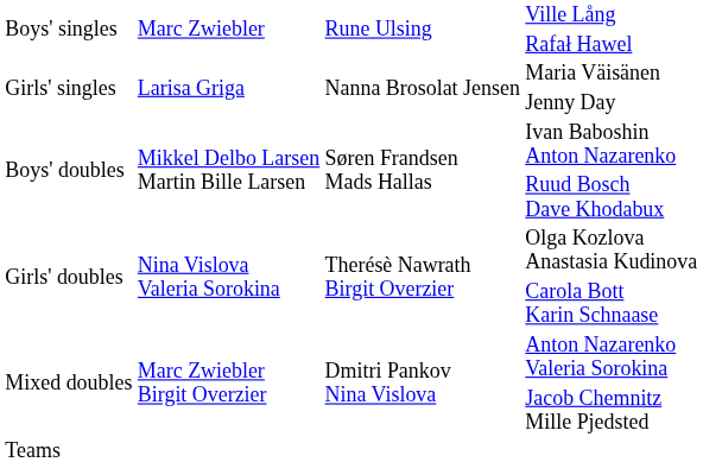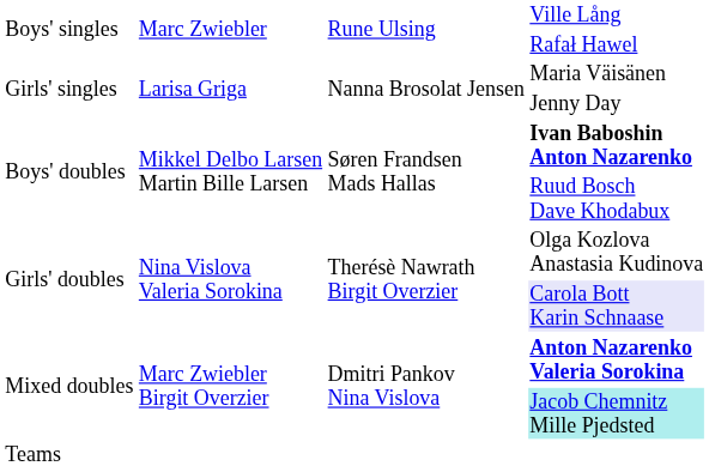Ivan Baboshin Anton Nazarenko | column 4: normal -> bold
Carola Bott Karin Schnaase | column 4: no background -> lavender background
Anton Nazarenko Valeria Sorokina | column 4: normal -> bold
Jacob Chemnitz Mille Pjedsted | column 4: no background -> paleturquoise background
